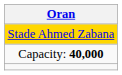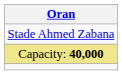Stade Ahmed Zabana | column 1: gold background -> no background
Capacity: 40,000 | column 1: no background -> khaki background
